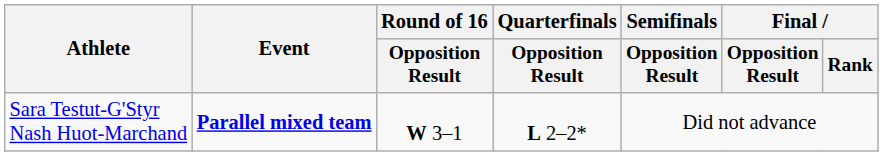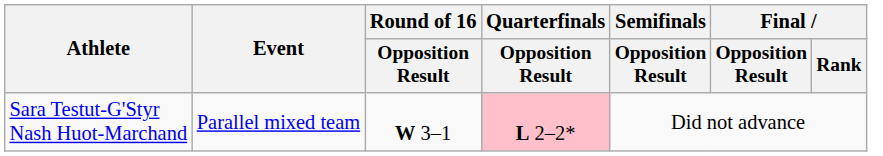Sara Testut-G'Styr Nash Huot-Marchand | Event: bold -> normal
Sara Testut-G'Styr Nash Huot-Marchand | Quarterfinals / Opposition Result: no background -> pink background
